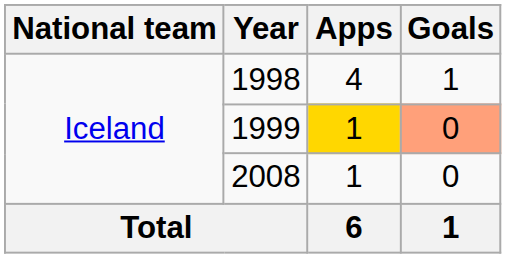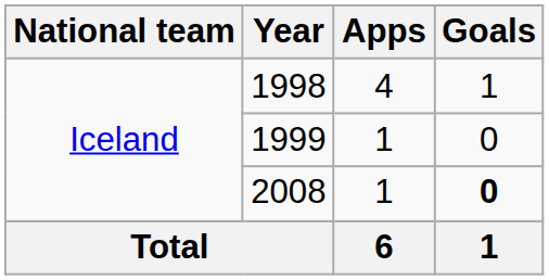1999 | Apps: gold background -> no background
1999 | Goals: lightsalmon background -> no background
2008 | Goals: normal -> bold
